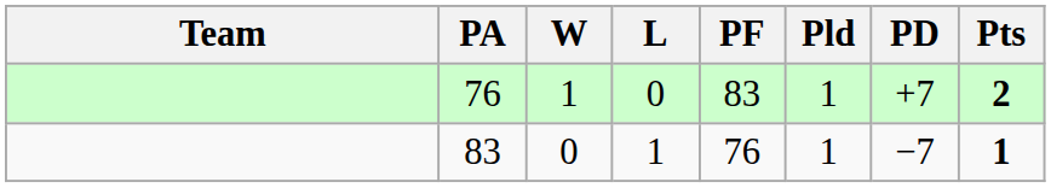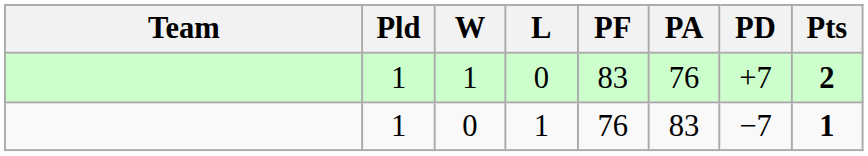columns swapped: Pld <-> PA
